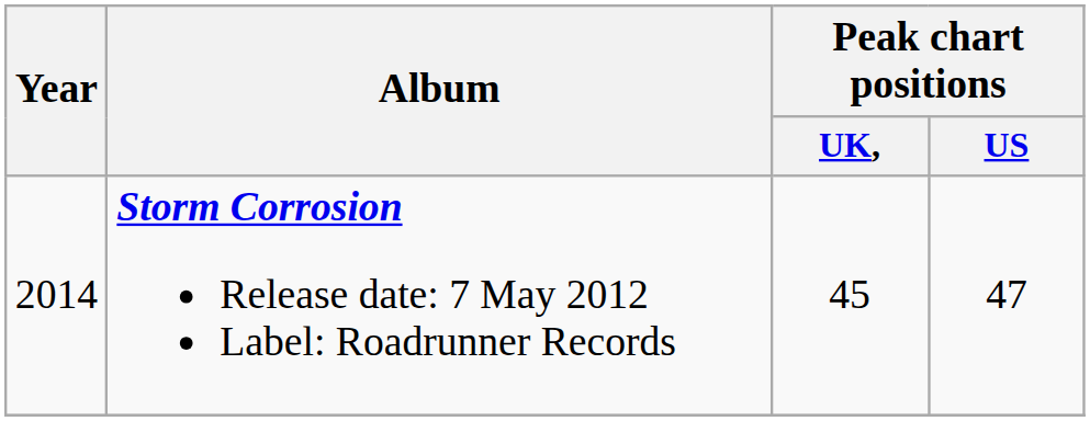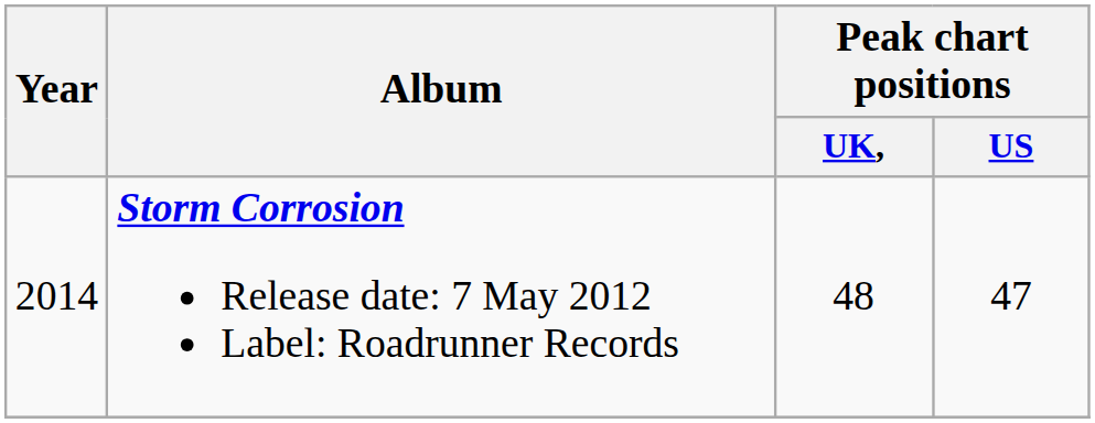row 3 | Peak chart positions / UK,: 45 -> 48
